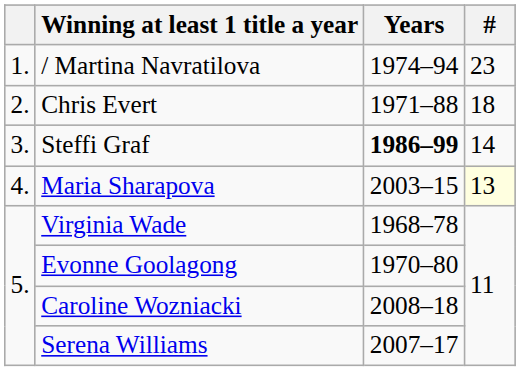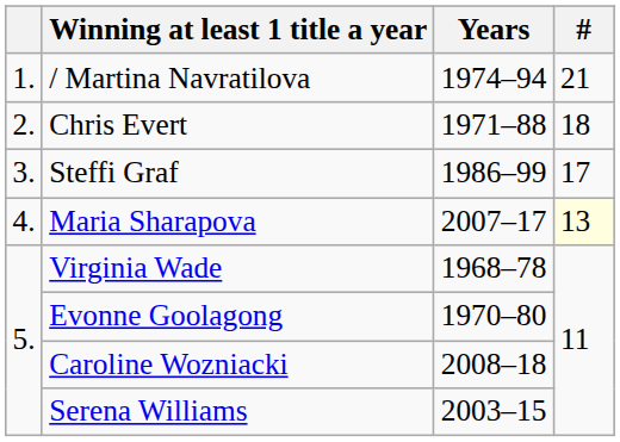/ Martina Navratilova | #: 23 -> 21
Steffi Graf | Years: bold -> normal
Steffi Graf | #: 14 -> 17
Maria Sharapova | Years: 2003–15 -> 2007–17
Serena Williams | Years: 2007–17 -> 2003–15
